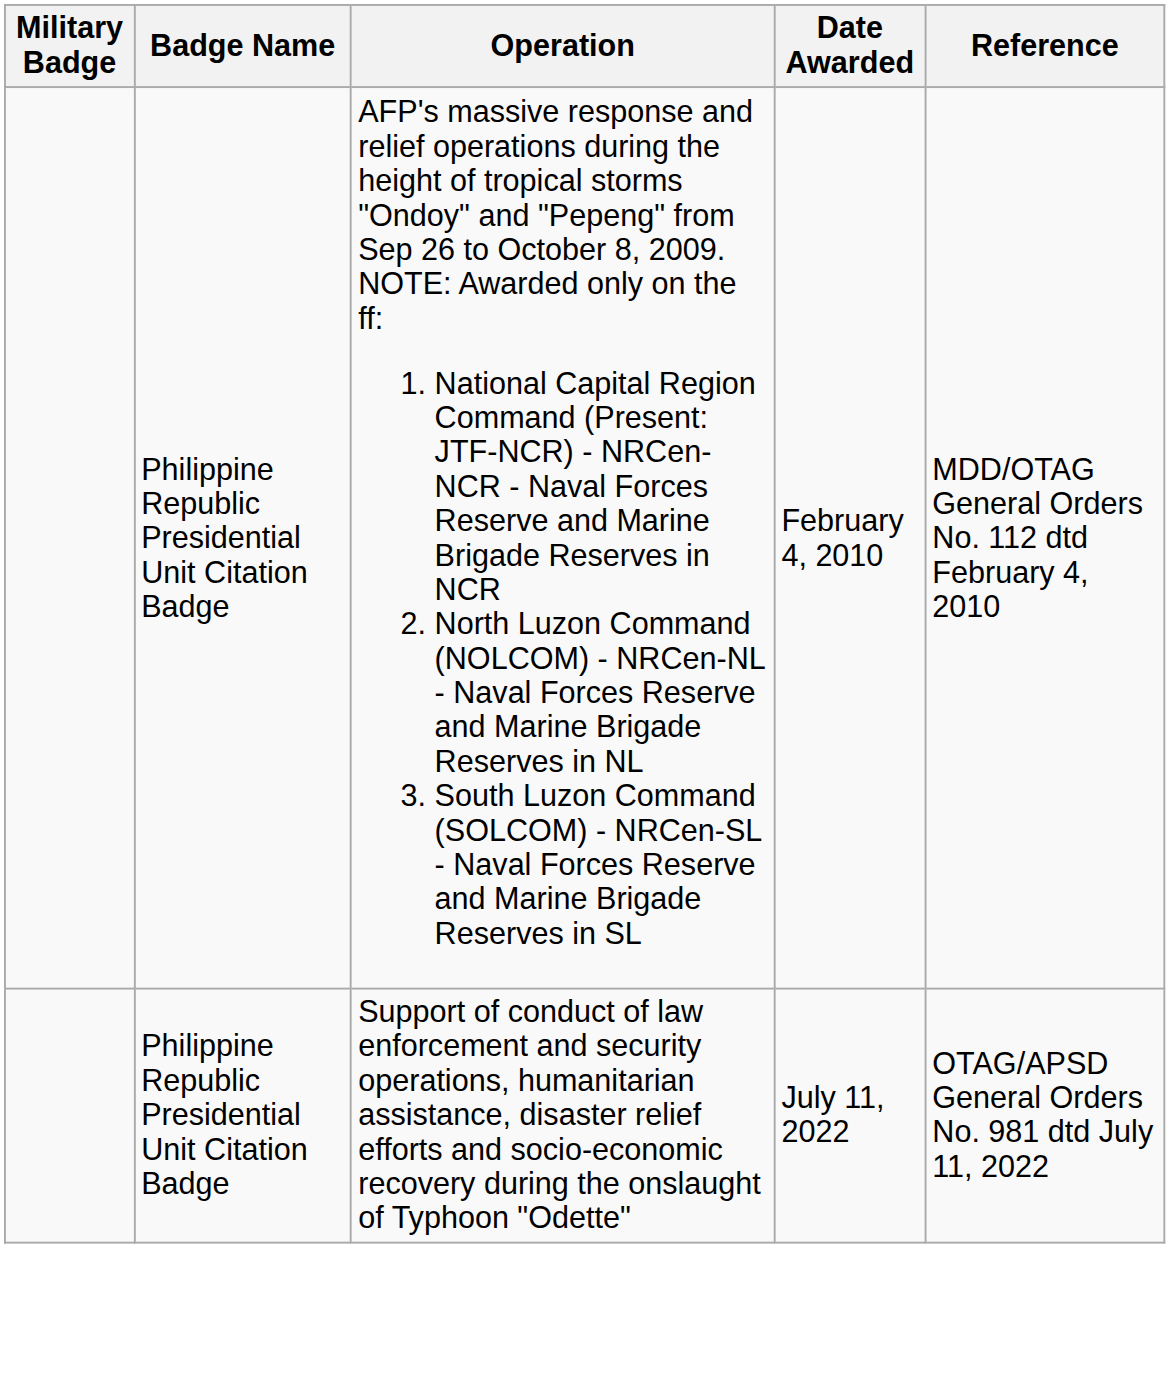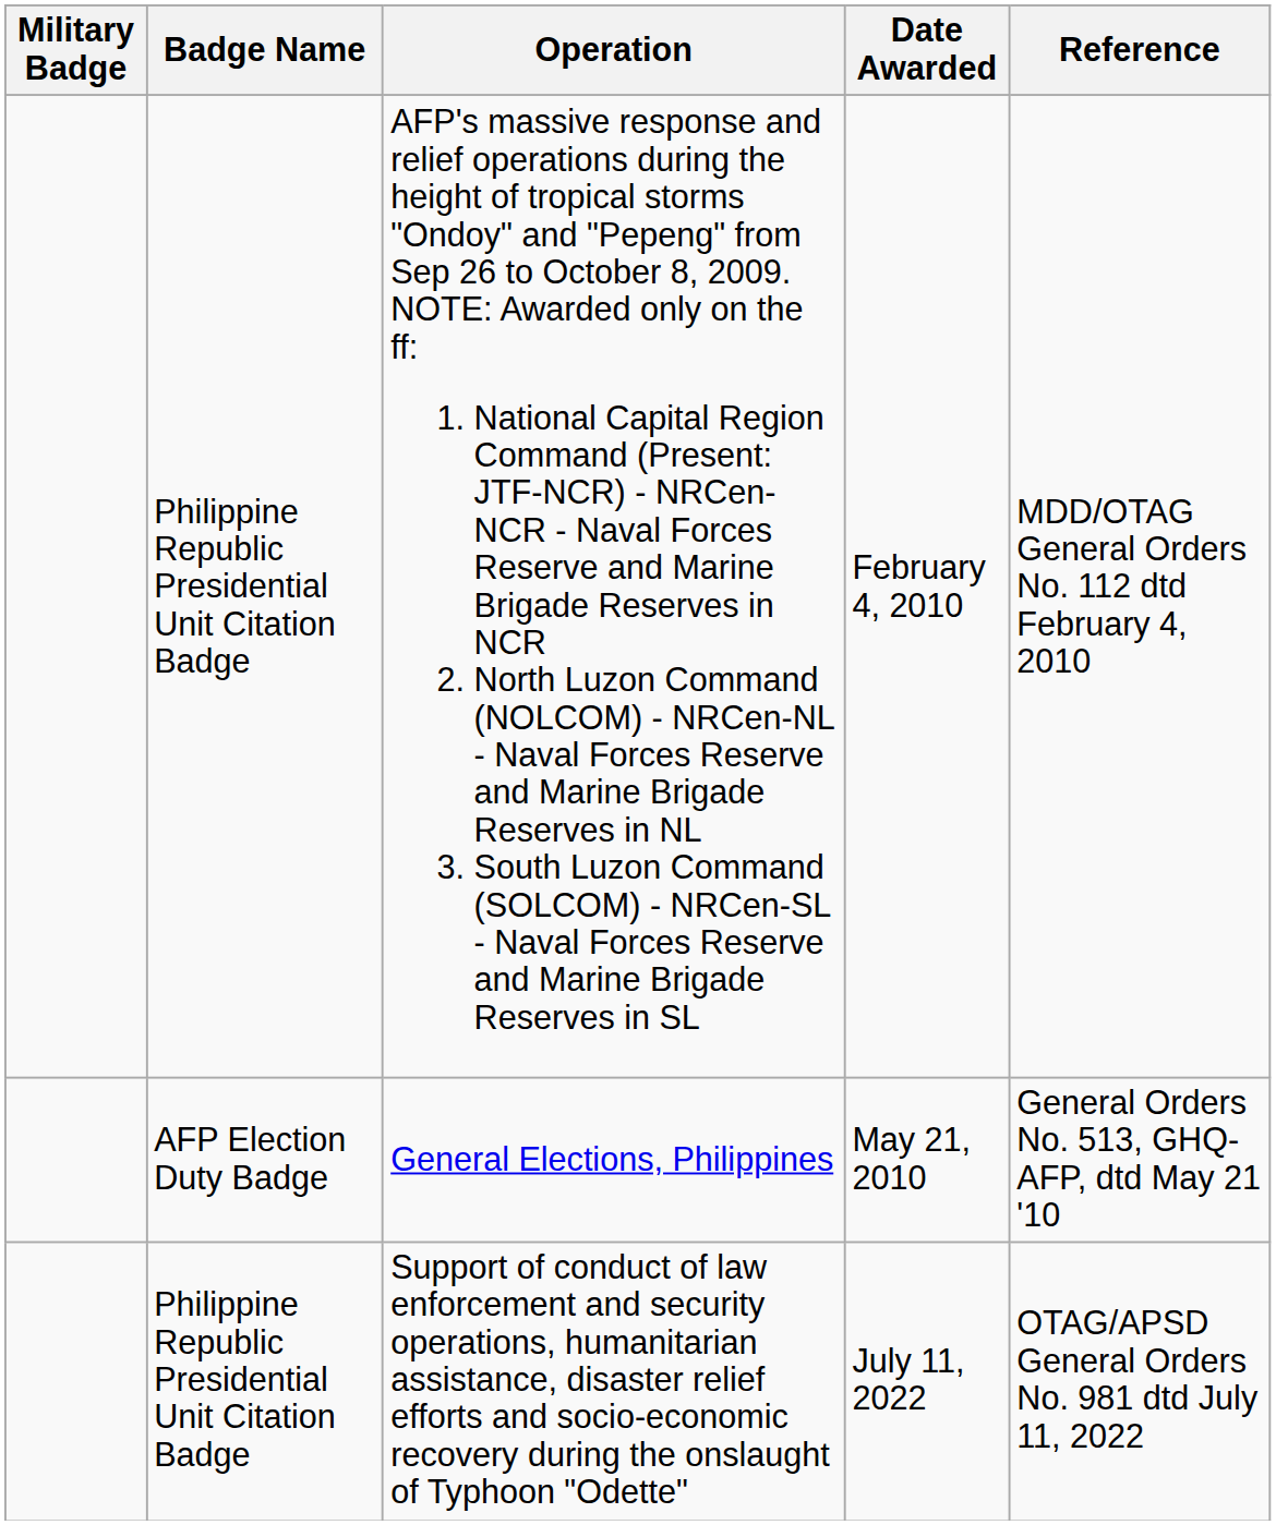+ row: AFP Election Duty Badge | General Elections, Philippines | May 21, 2010 | General Orders No. 513, GHQ-AFP, dtd May 21 '10
